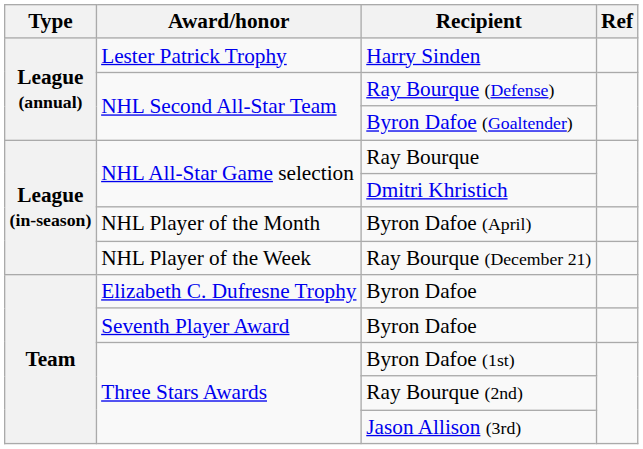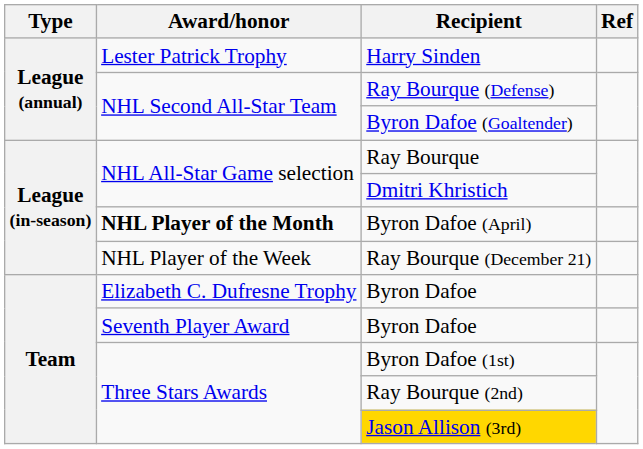Byron Dafoe (April) | Award/honor: normal -> bold
Jason Allison (3rd) | Recipient: no background -> gold background
